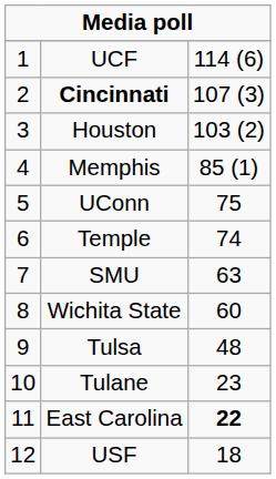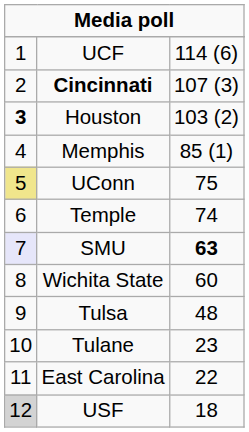Houston | column 1: normal -> bold
UConn | column 1: no background -> khaki background
SMU | column 1: no background -> lavender background
SMU | column 3: normal -> bold
East Carolina | column 3: bold -> normal
USF | column 1: no background -> lightgrey background
